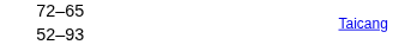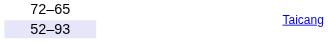52–93 | column 1: no background -> lavender background
